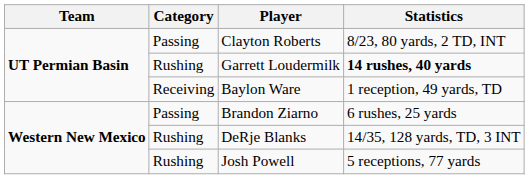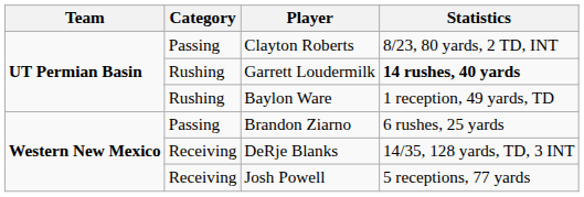Baylon Ware | Category: Receiving -> Rushing
DeRje Blanks | Category: Rushing -> Receiving
Josh Powell | Category: Rushing -> Receiving
